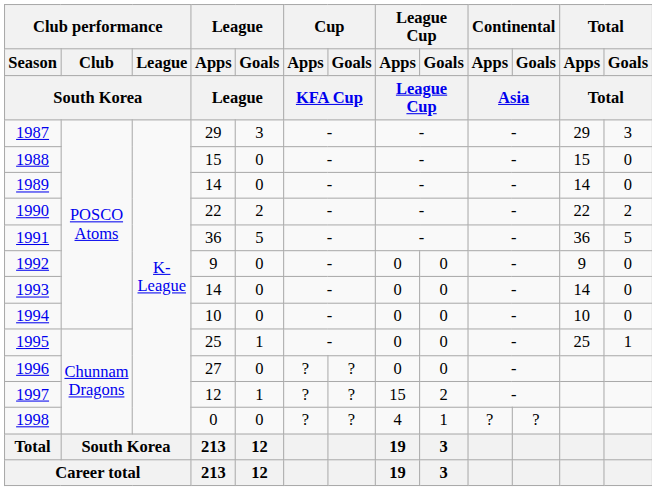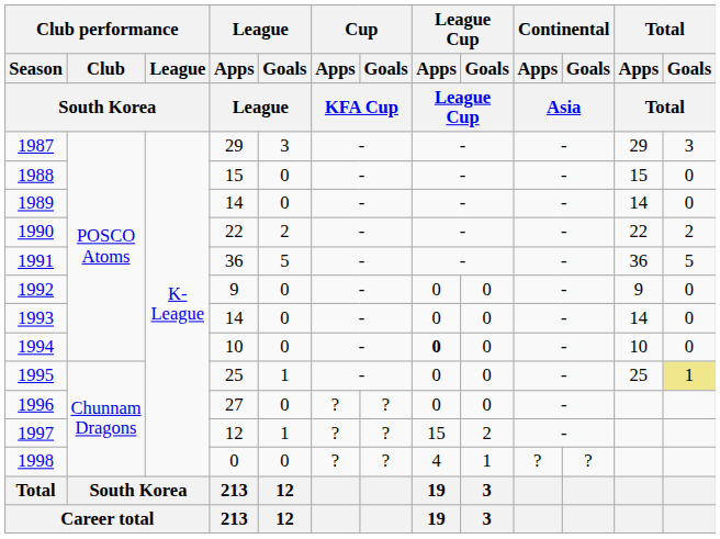1994 | League Cup / Apps / League Cup: normal -> bold
1995 | Total / Goals / Total: no background -> khaki background
